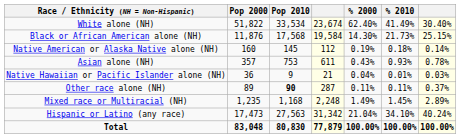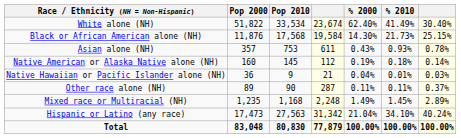rows swapped: Native American or Alaska Native alone (NH) <-> Asian alone (NH)
Other race alone (NH) | Pop 2010: bold -> normal
